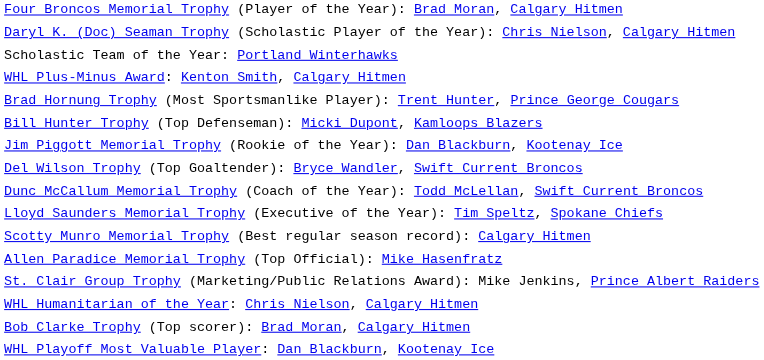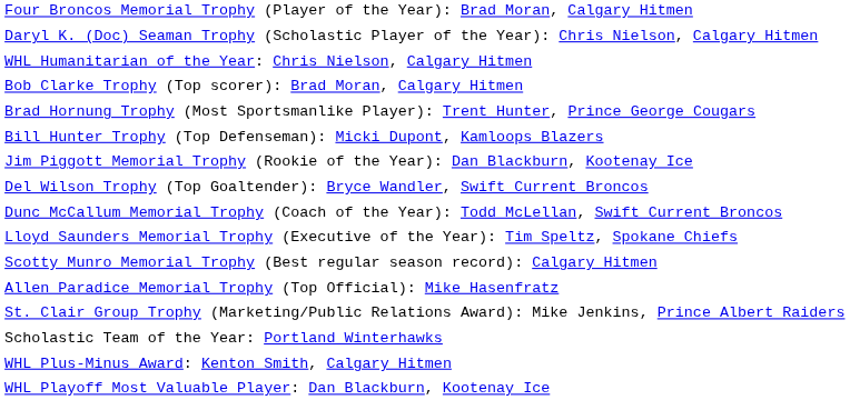row 3 | column 1: Scholastic Team of the Year: Portland Winterhawks -> WHL Humanitarian of the Year: Chris Nielson, Calgary Hitmen
row 4 | column 1: WHL Plus-Minus Award: Kenton Smith, Calgary Hitmen -> Bob Clarke Trophy (Top scorer): Brad Moran, Calgary Hitmen
row 14 | column 1: WHL Humanitarian of the Year: Chris Nielson, Calgary Hitmen -> Scholastic Team of the Year: Portland Winterhawks
row 15 | column 1: Bob Clarke Trophy (Top scorer): Brad Moran, Calgary Hitmen -> WHL Plus-Minus Award: Kenton Smith, Calgary Hitmen
